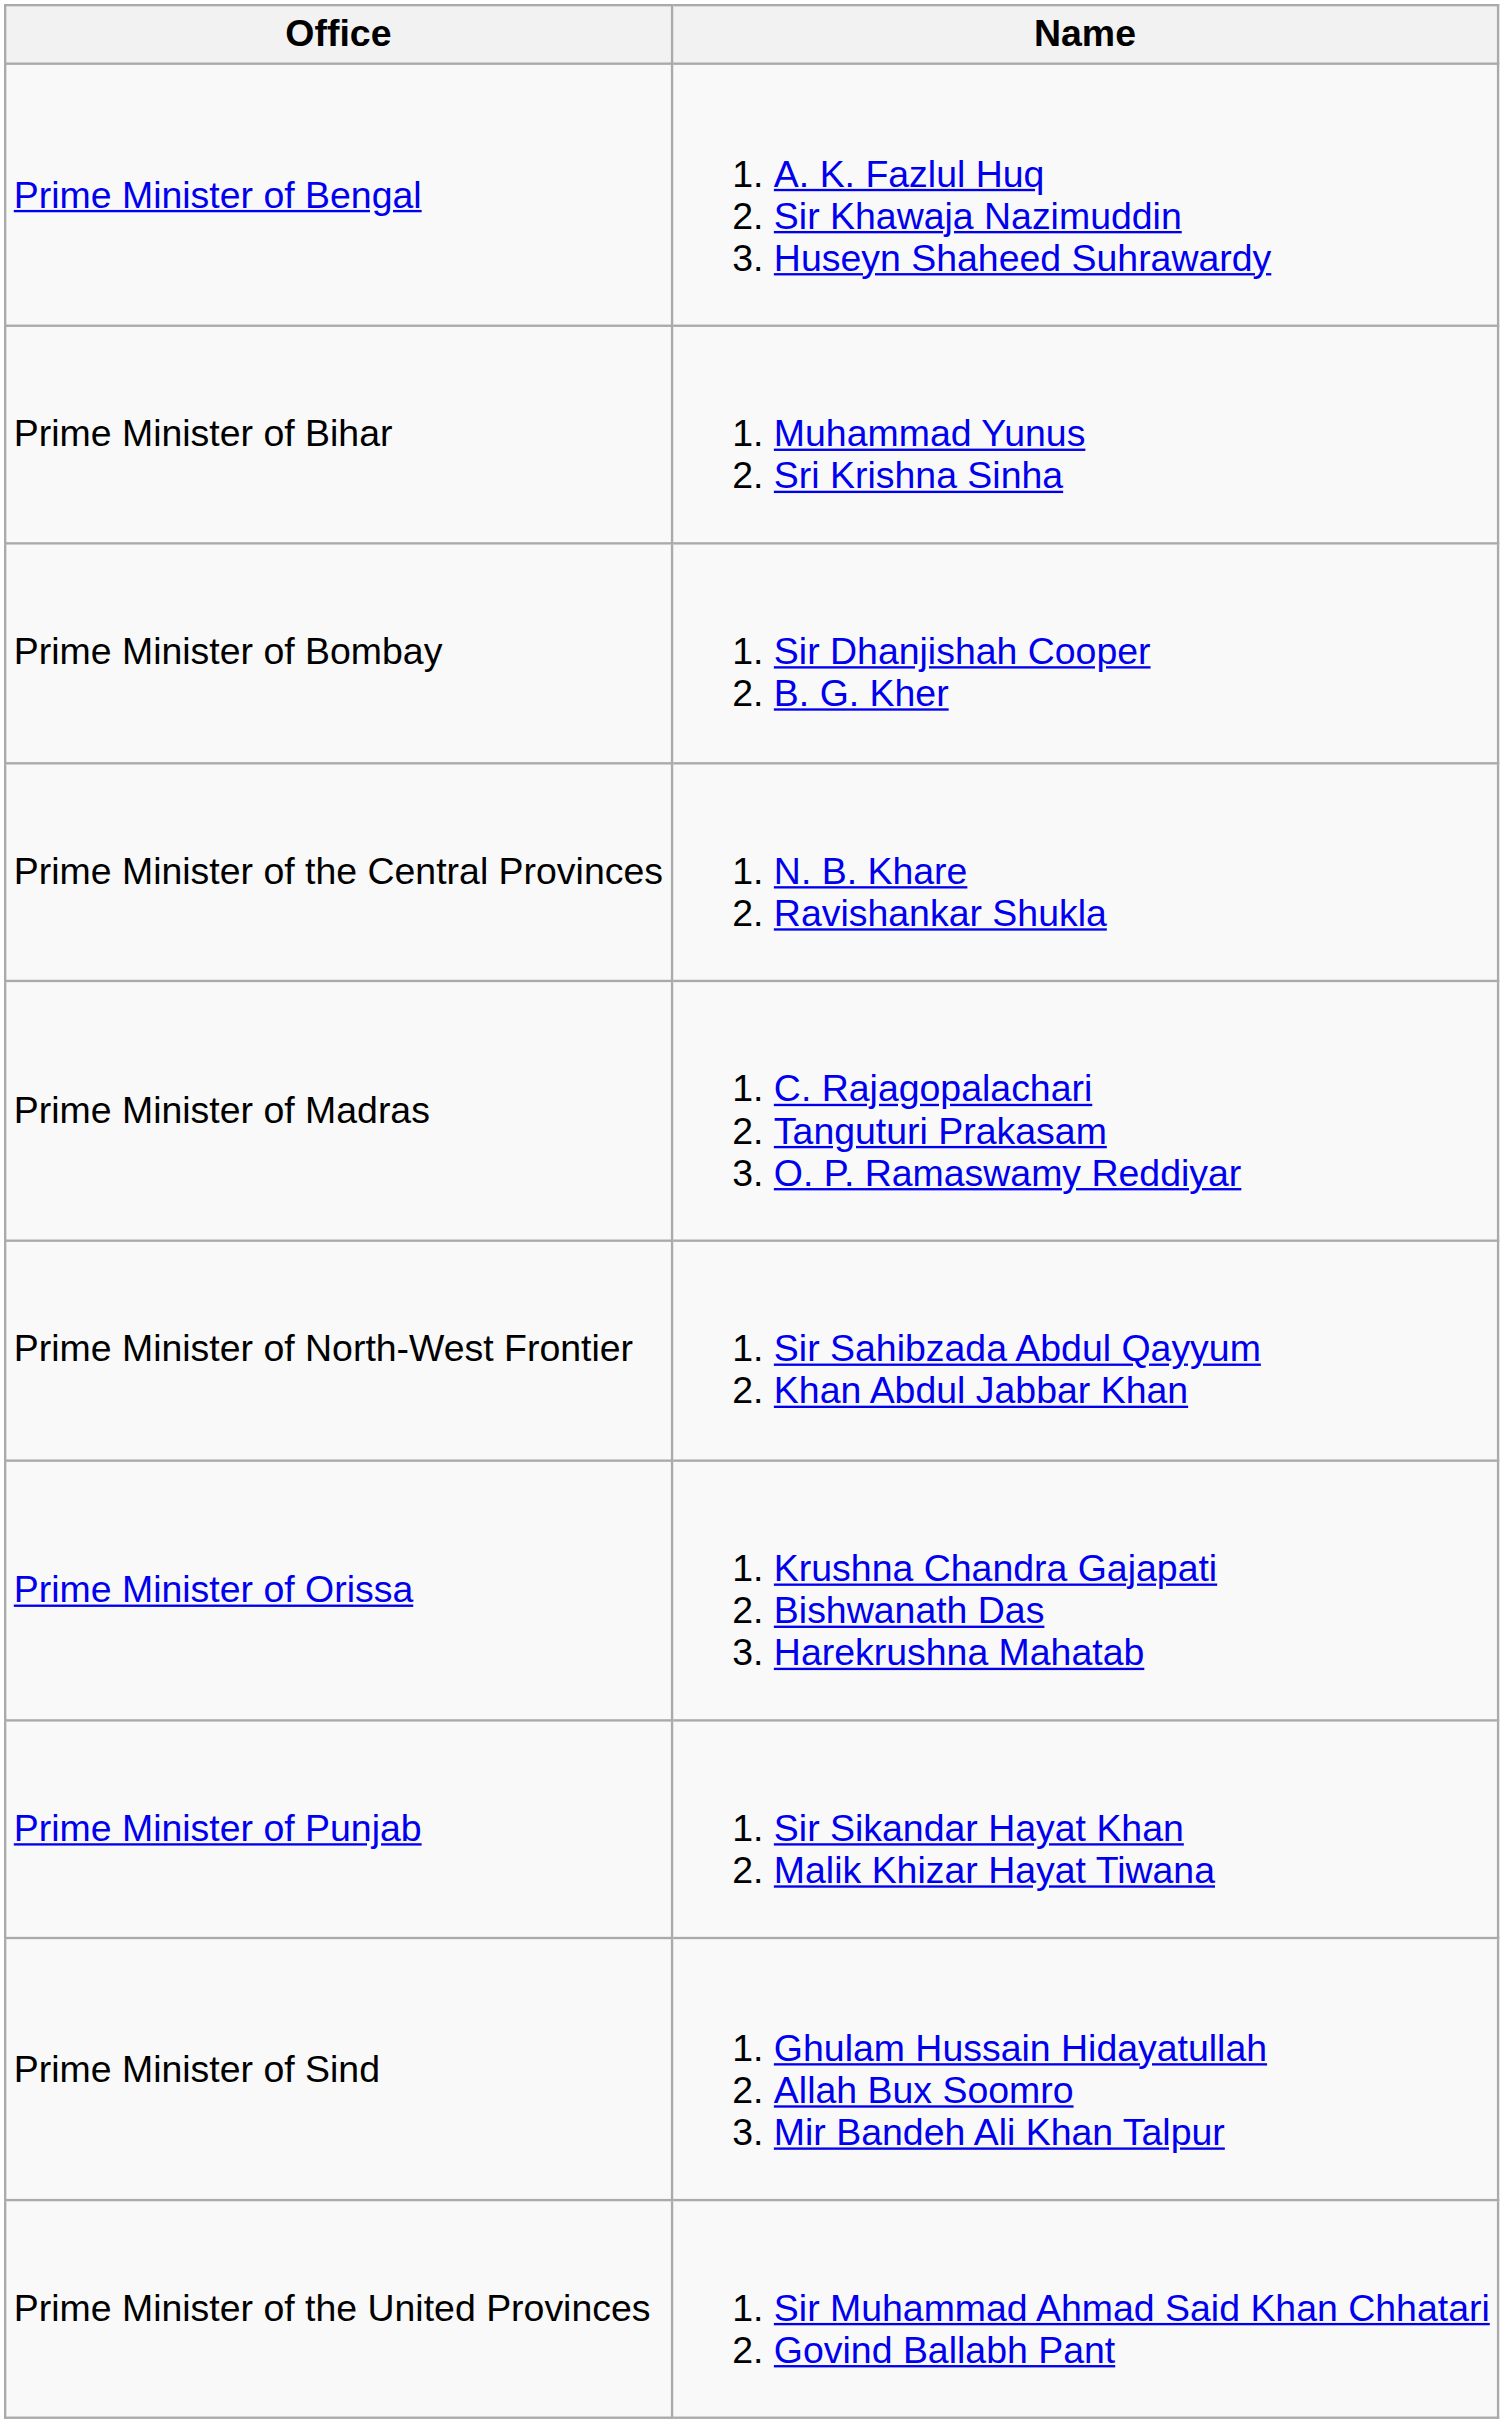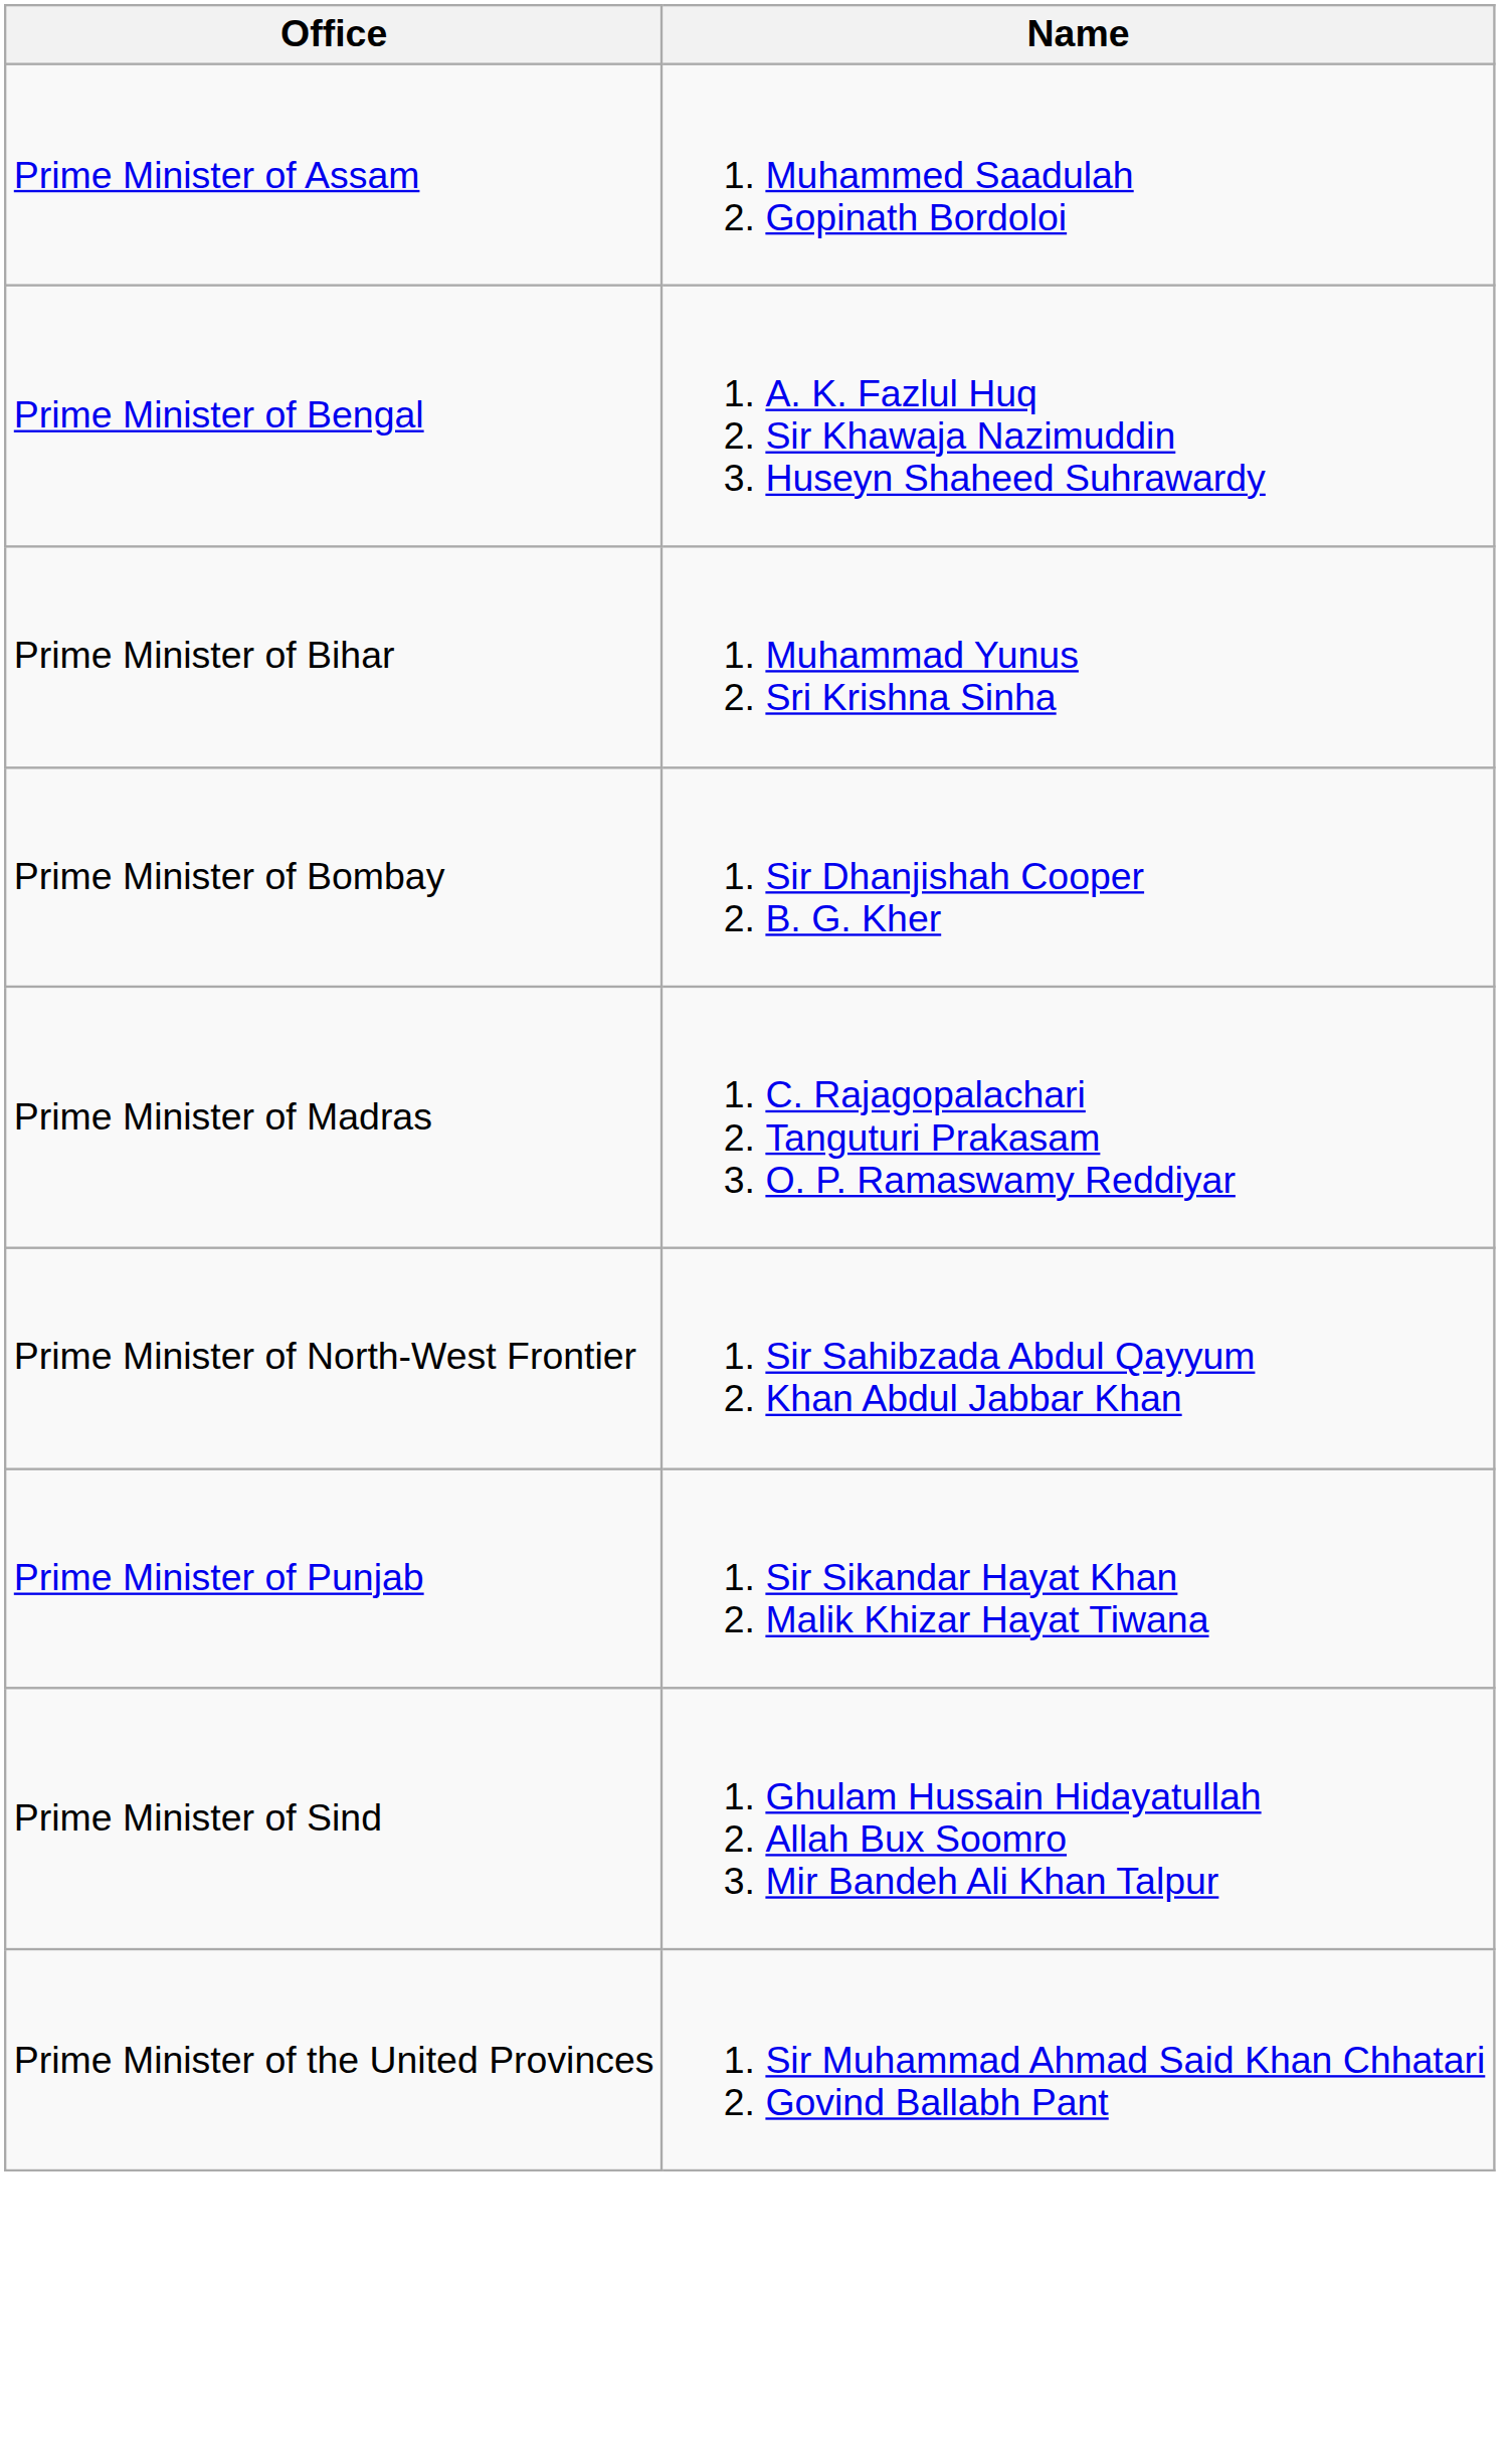+ row: Prime Minister of Assam | Muhammed Saadulah Gopinath Bordoloi
- row: Prime Minister of the Central Provinces | N. B. Khare Ravishankar Shukla
- row: Prime Minister of Orissa | Krushna Chandra Gajapati Bishwanath Das Harekrushna Mahatab
